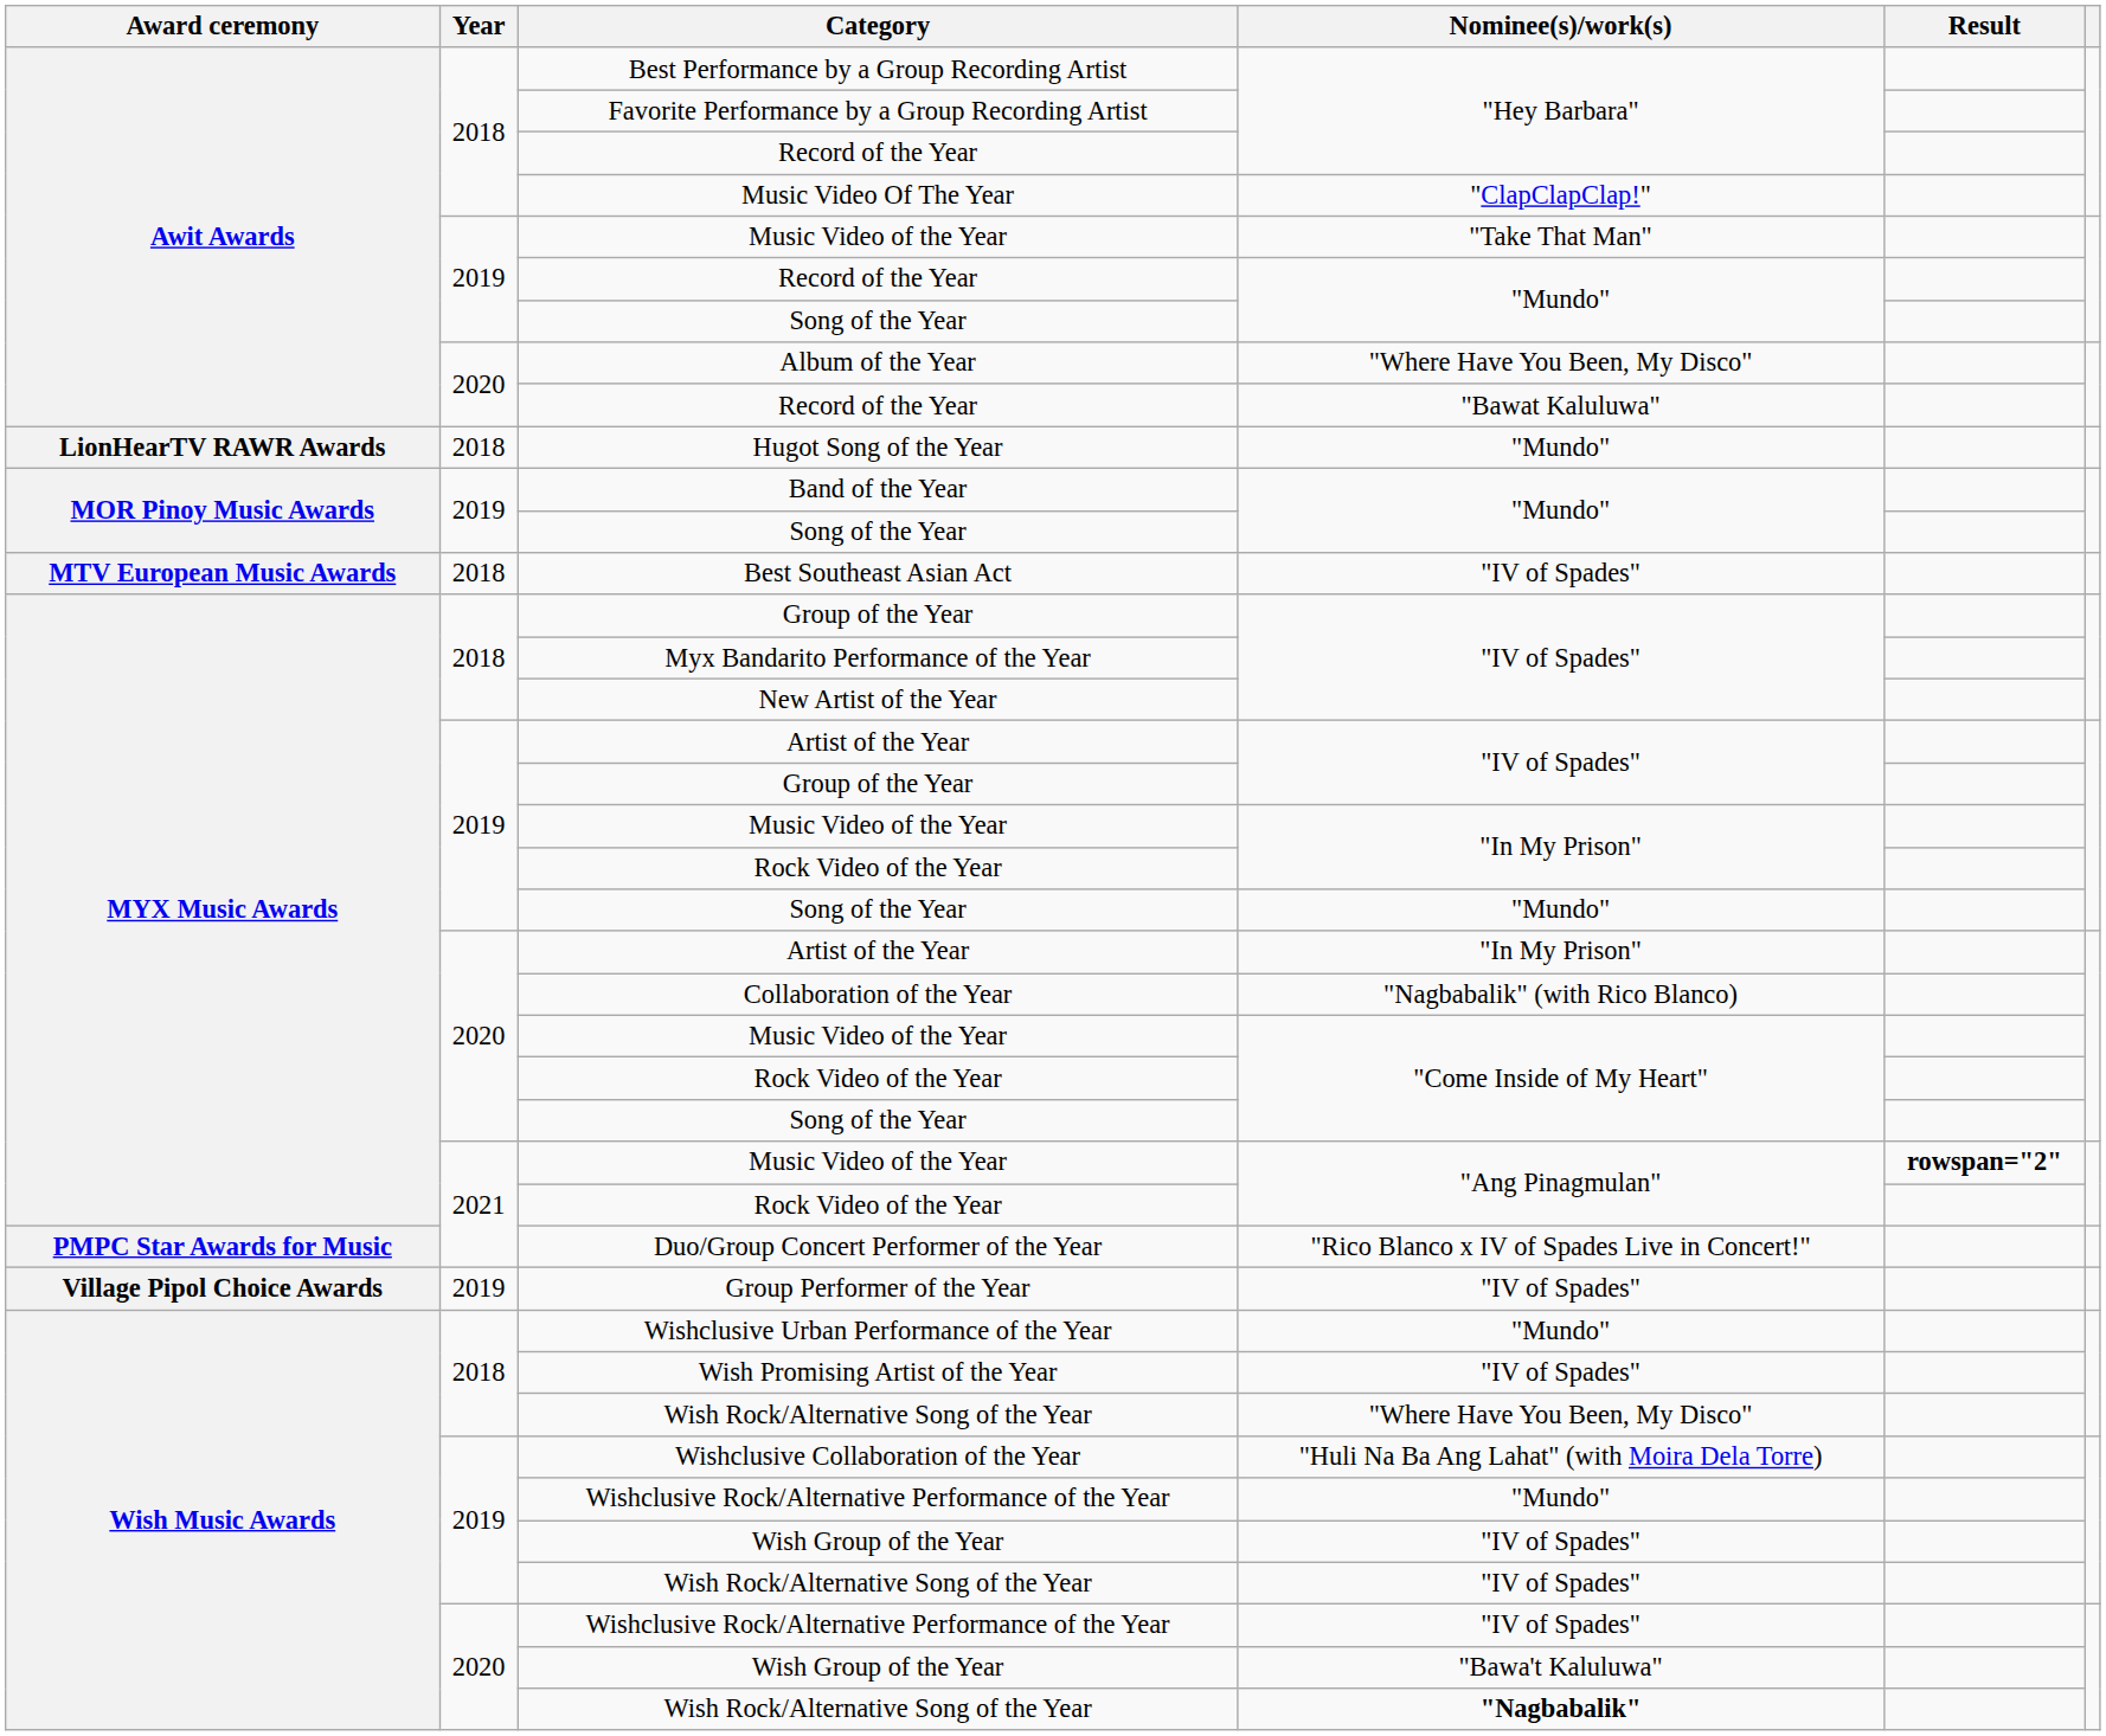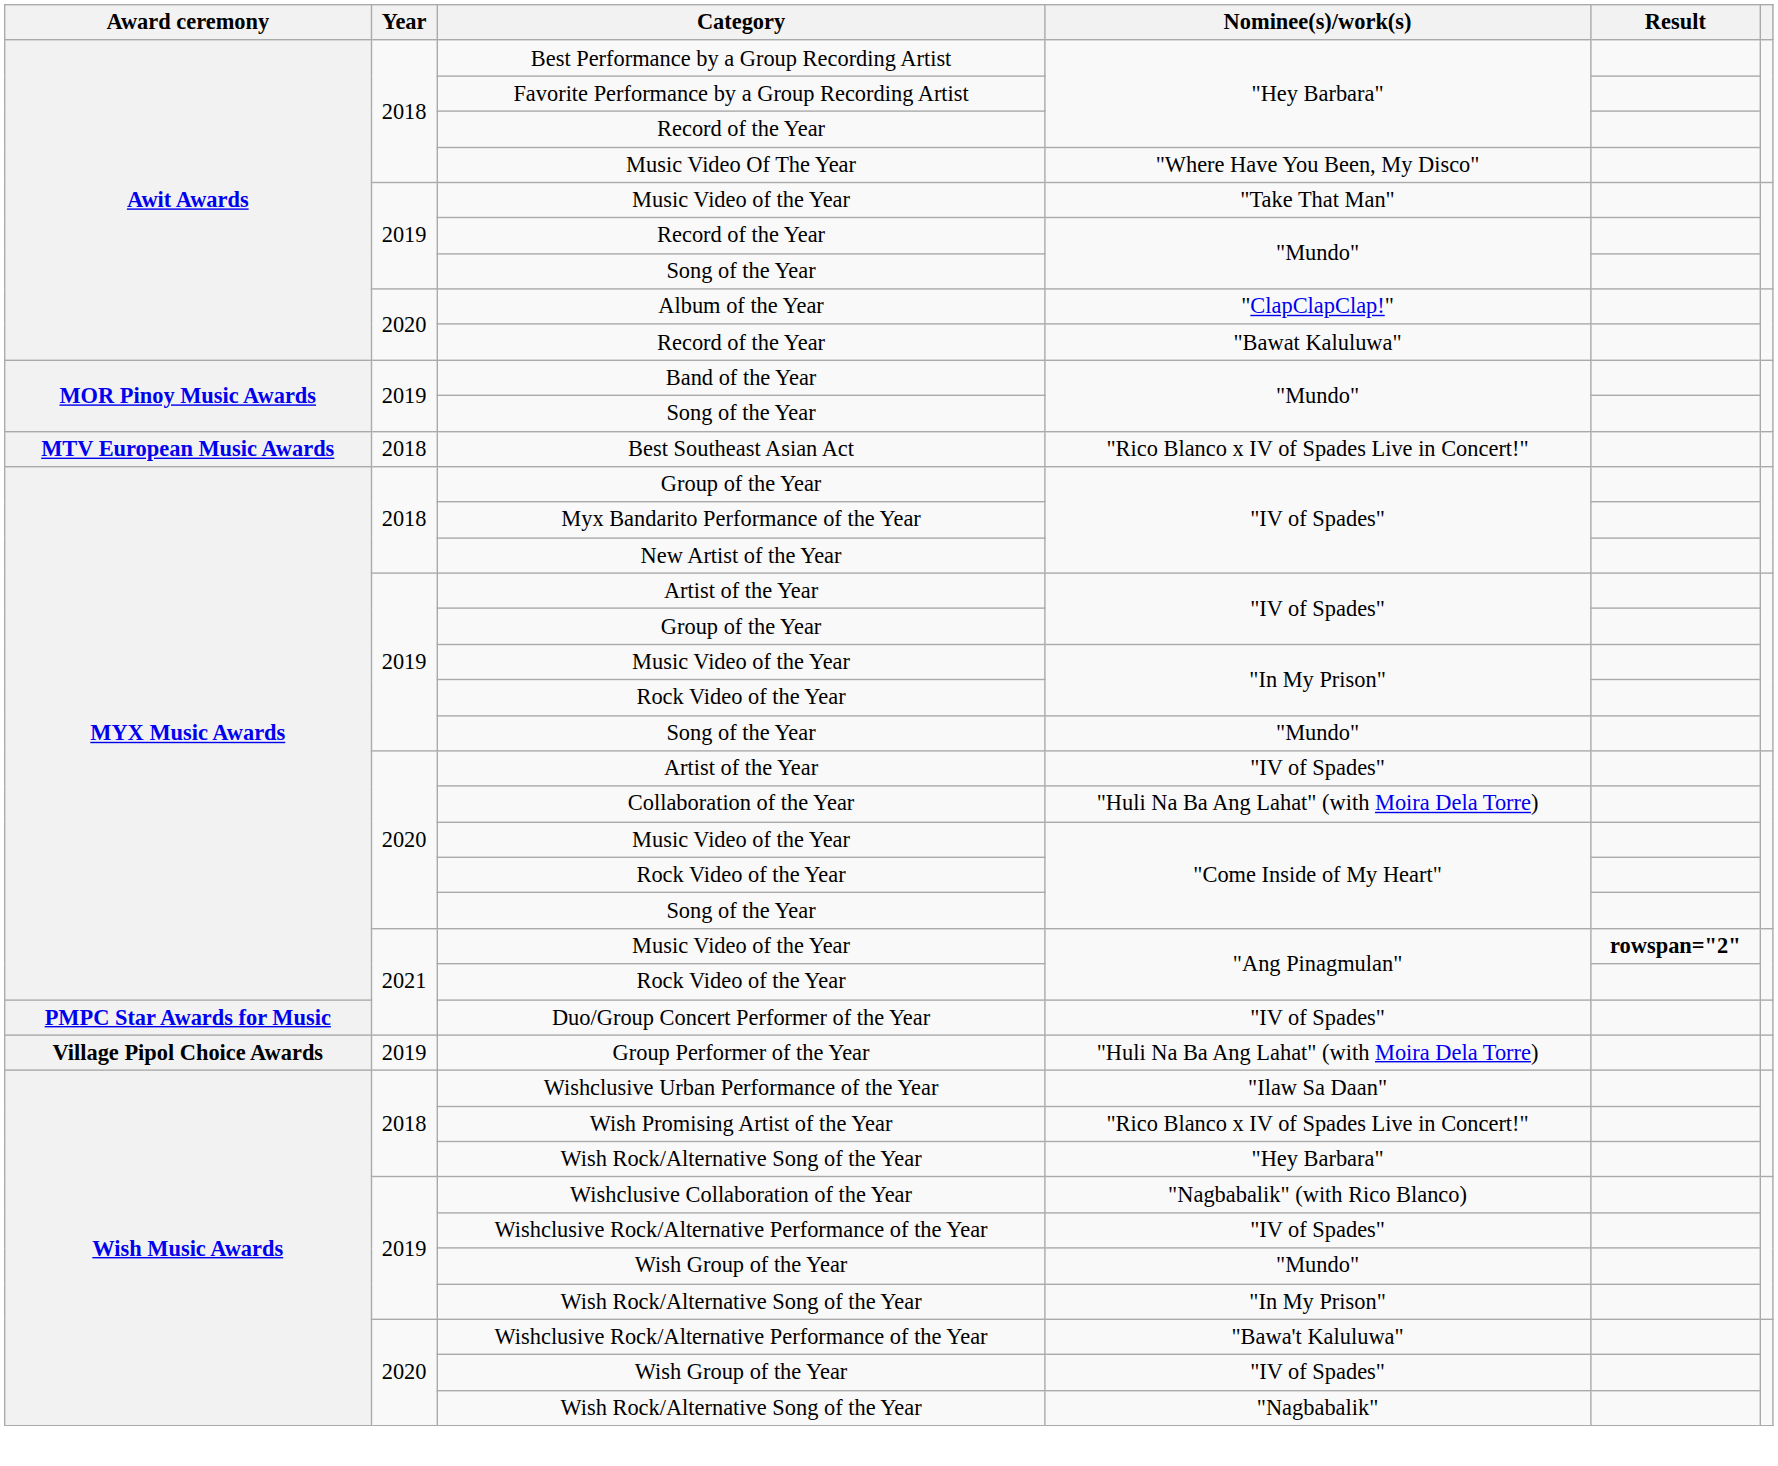Music Video Of The Year | Nominee(s)/work(s): "ClapClapClap!" -> "Where Have You Been, My Disco"
Album of the Year | Nominee(s)/work(s): "Where Have You Been, My Disco" -> "ClapClapClap!"
- row: LionHearTV RAWR Awards | 2018 | Hugot Song of the Year | "Mundo"
Best Southeast Asian Act | Nominee(s)/work(s): "IV of Spades" -> "Rico Blanco x IV of Spades Live in Concert!"
2020 / Artist of the Year | Nominee(s)/work(s): "In My Prison" -> "IV of Spades"
Collaboration of the Year | Nominee(s)/work(s): "Nagbabalik" (with Rico Blanco) -> "Huli Na Ba Ang Lahat" (with Moira Dela Torre)
Duo/Group Concert Performer of the Year | Nominee(s)/work(s): "Rico Blanco x IV of Spades Live in Concert!" -> "IV of Spades"
Group Performer of the Year | Nominee(s)/work(s): "IV of Spades" -> "Huli Na Ba Ang Lahat" (with Moira Dela Torre)
Wishclusive Urban Performance of the Year | Nominee(s)/work(s): "Mundo" -> "Ilaw Sa Daan"
Wish Promising Artist of the Year | Nominee(s)/work(s): "IV of Spades" -> "Rico Blanco x IV of Spades Live in Concert!"
2018 / Wish Rock/Alternative Song of the Year | Nominee(s)/work(s): "Where Have You Been, My Disco" -> "Hey Barbara"
Wishclusive Collaboration of the Year | Nominee(s)/work(s): "Huli Na Ba Ang Lahat" (with Moira Dela Torre) -> "Nagbabalik" (with Rico Blanco)
2019 / Wishclusive Rock/Alternative Performance of the Year | Nominee(s)/work(s): "Mundo" -> "IV of Spades"
2019 / Wish Group of the Year | Nominee(s)/work(s): "IV of Spades" -> "Mundo"
2019 / Wish Rock/Alternative Song of the Year | Nominee(s)/work(s): "IV of Spades" -> "In My Prison"
2020 / Wishclusive Rock/Alternative Performance of the Year | Nominee(s)/work(s): "IV of Spades" -> "Bawa't Kaluluwa"
2020 / Wish Group of the Year | Nominee(s)/work(s): "Bawa't Kaluluwa" -> "IV of Spades"
2020 / Wish Rock/Alternative Song of the Year | Nominee(s)/work(s): bold -> normal
